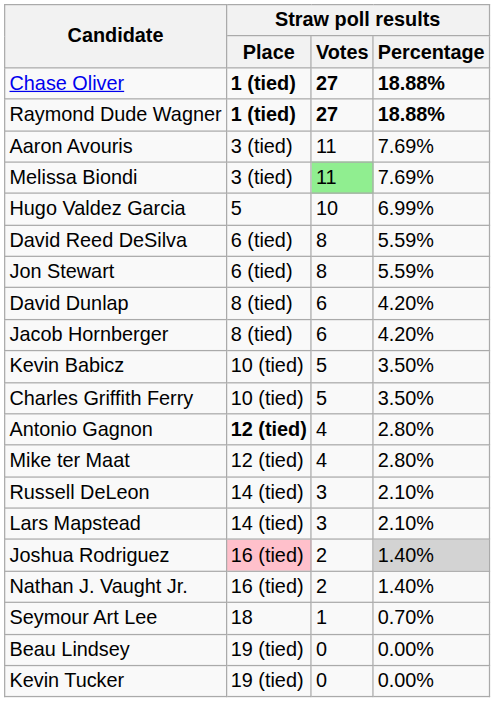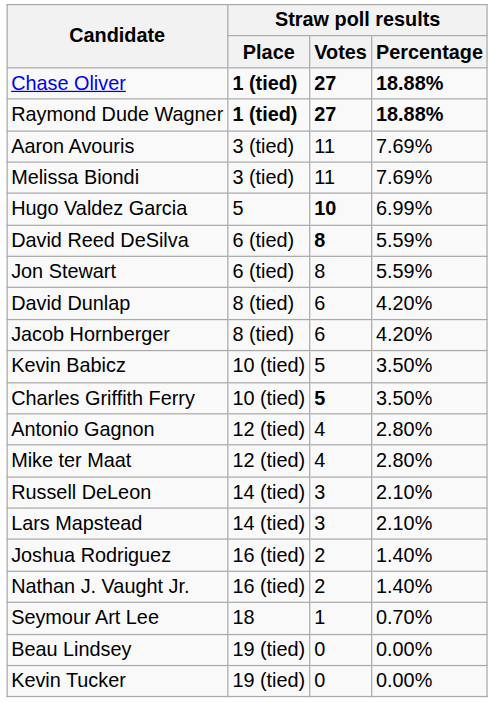Melissa Biondi | Straw poll results / Votes: lightgreen background -> no background
Hugo Valdez Garcia | Straw poll results / Votes: normal -> bold
David Reed DeSilva | Straw poll results / Votes: normal -> bold
Charles Griffith Ferry | Straw poll results / Votes: normal -> bold
Antonio Gagnon | Straw poll results / Place: bold -> normal
Joshua Rodriguez | Straw poll results / Place: pink background -> no background
Joshua Rodriguez | Straw poll results / Percentage: lightgrey background -> no background
